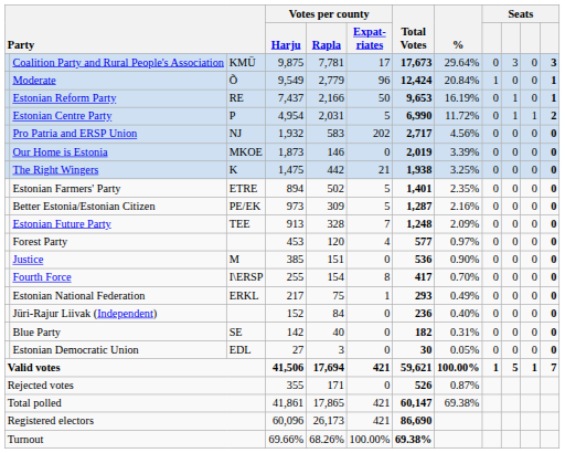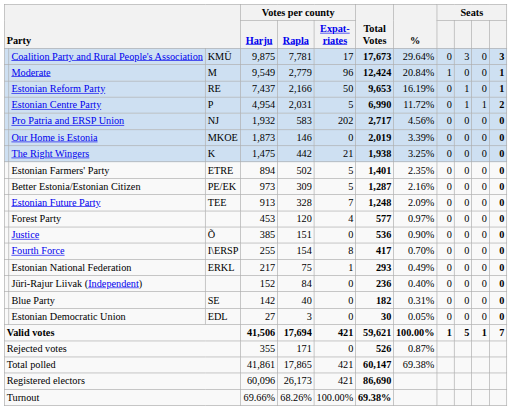Moderate | column 3: Õ -> M
Justice | column 3: M -> Õ
